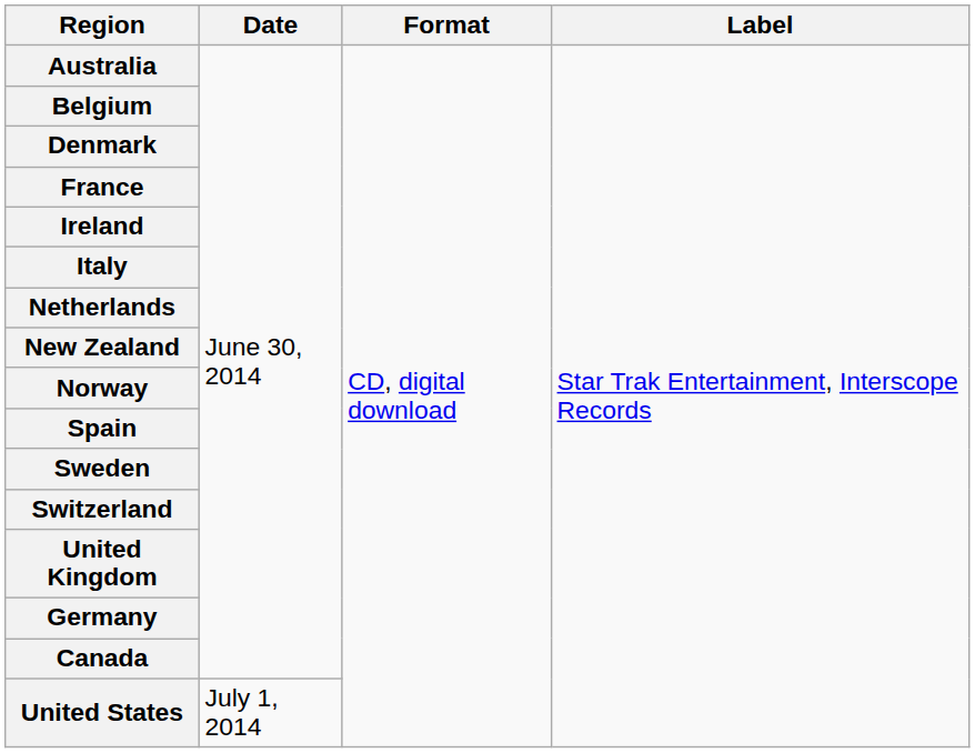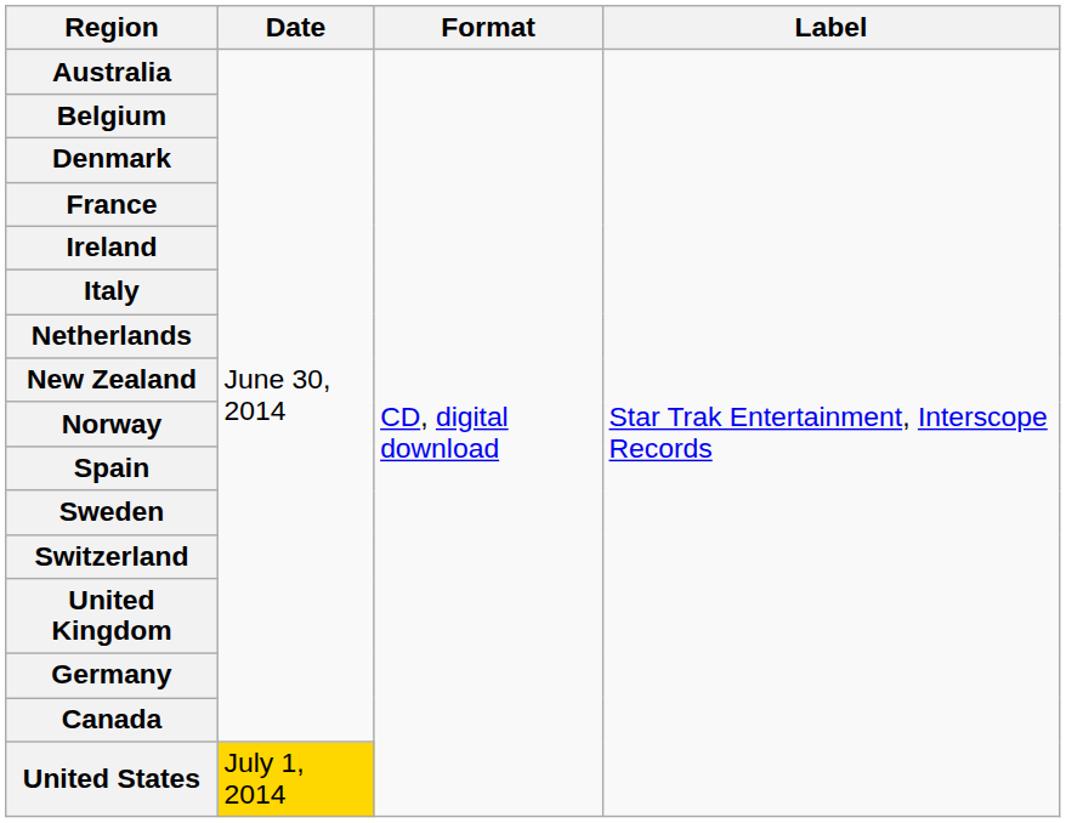United States | Date: no background -> gold background
